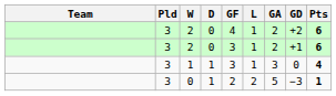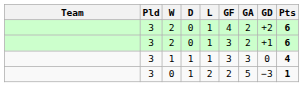columns swapped: L <-> GF
